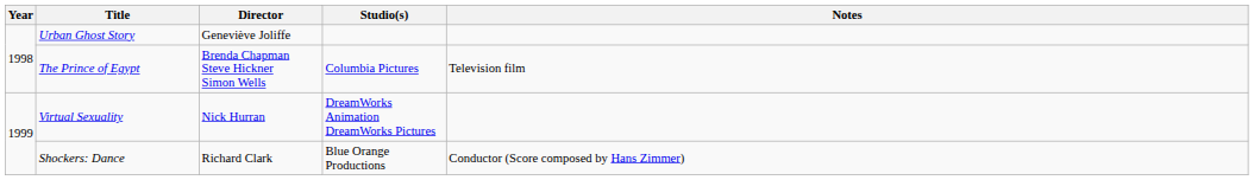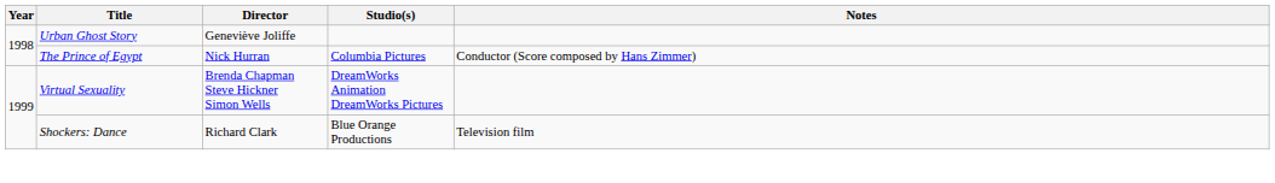The Prince of Egypt | Director: Brenda Chapman Steve Hickner Simon Wells -> Nick Hurran
The Prince of Egypt | Notes: Television film -> Conductor (Score composed by Hans Zimmer)
Virtual Sexuality | Director: Nick Hurran -> Brenda Chapman Steve Hickner Simon Wells
Shockers: Dance | Notes: Conductor (Score composed by Hans Zimmer) -> Television film
